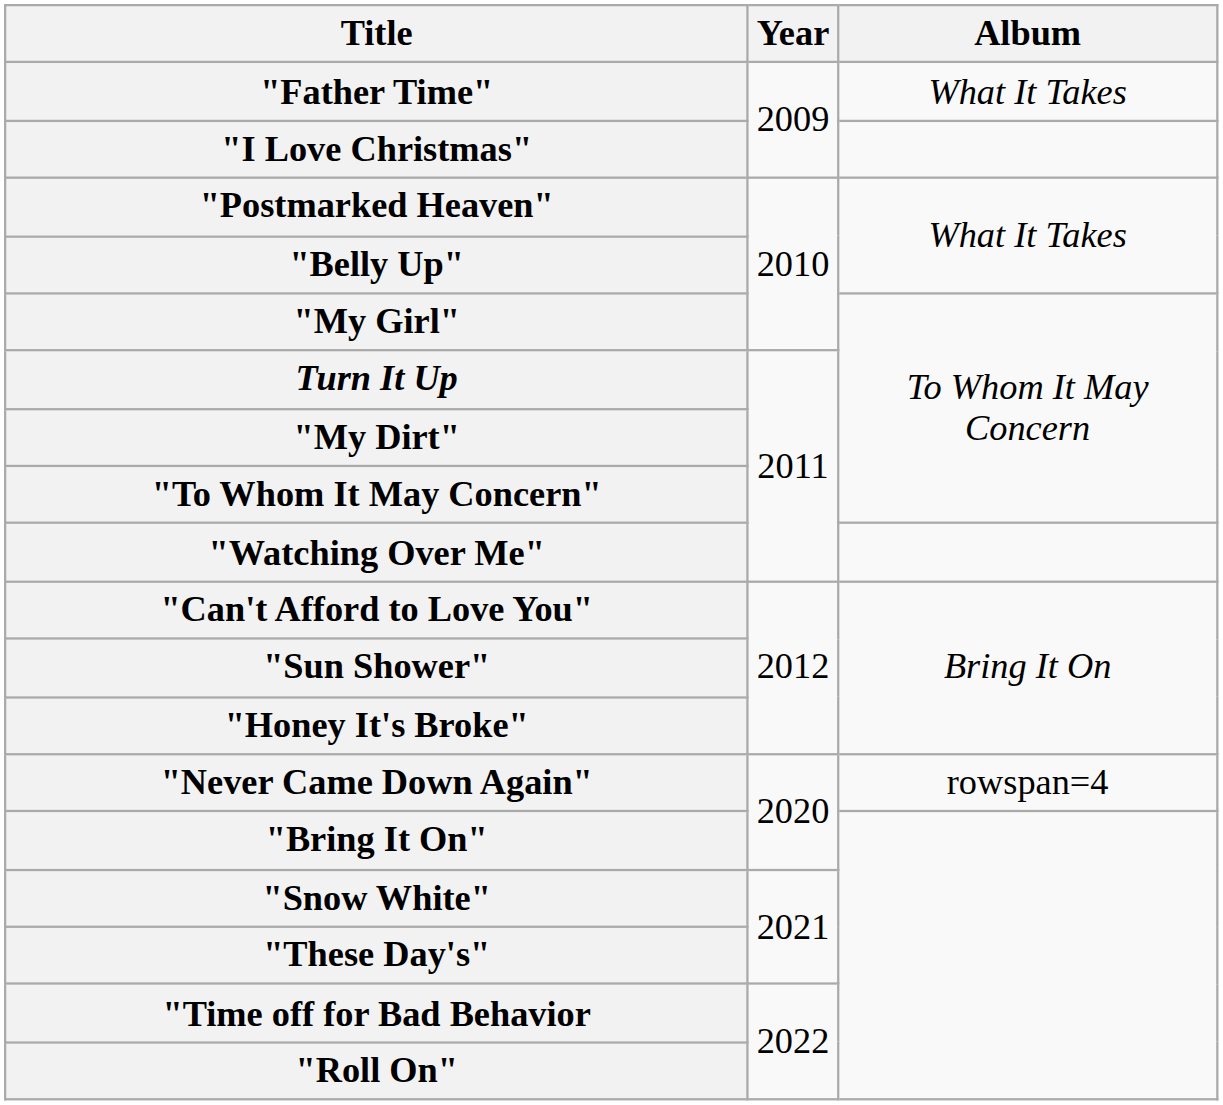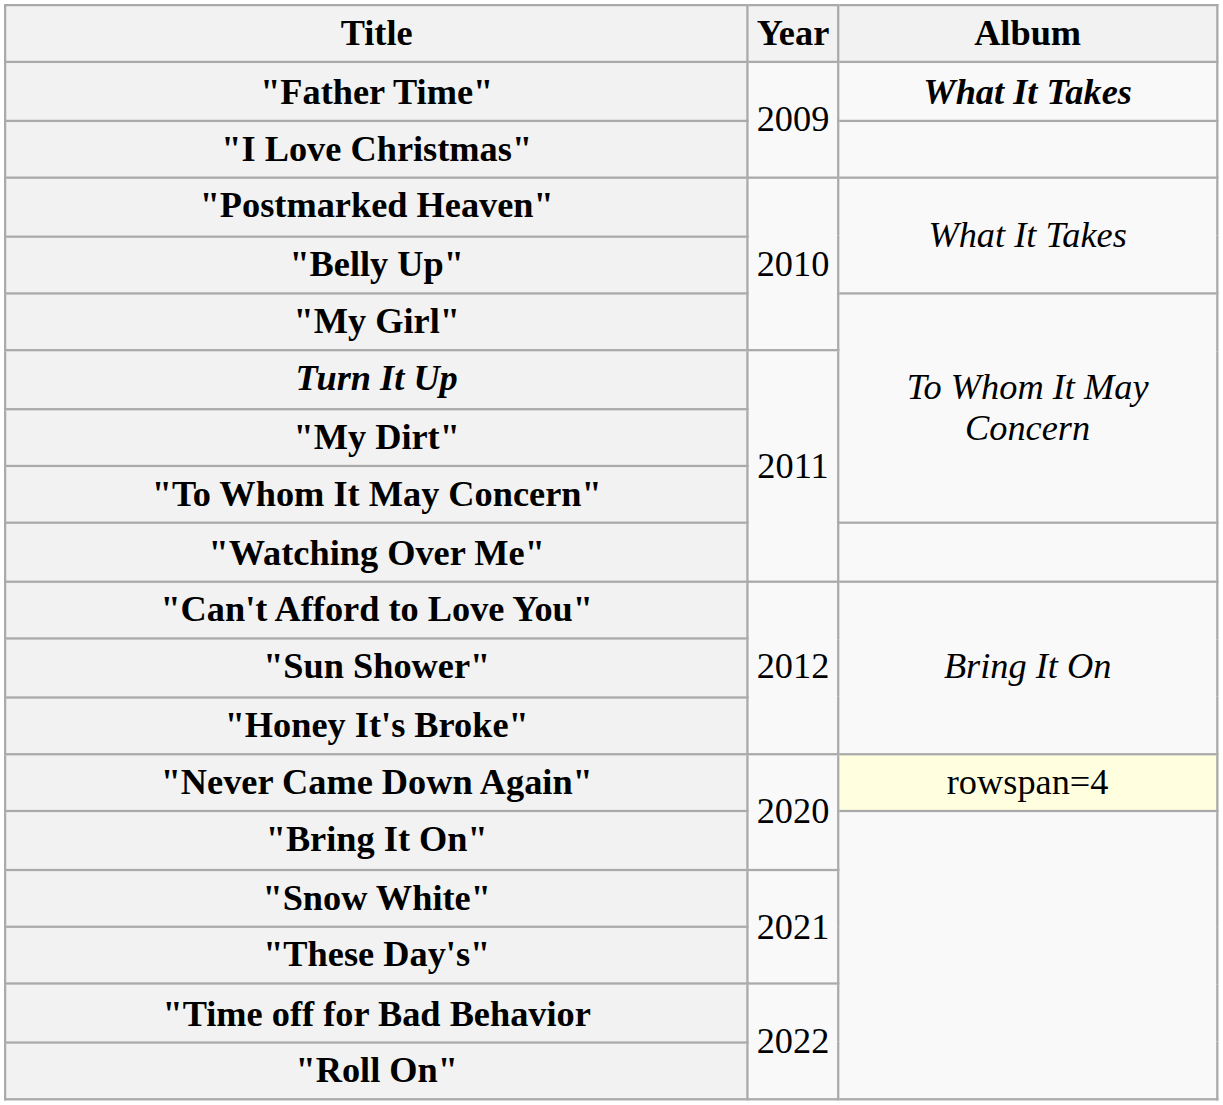"Father Time" | Album: normal -> bold
"Never Came Down Again" | Album: no background -> lightyellow background
